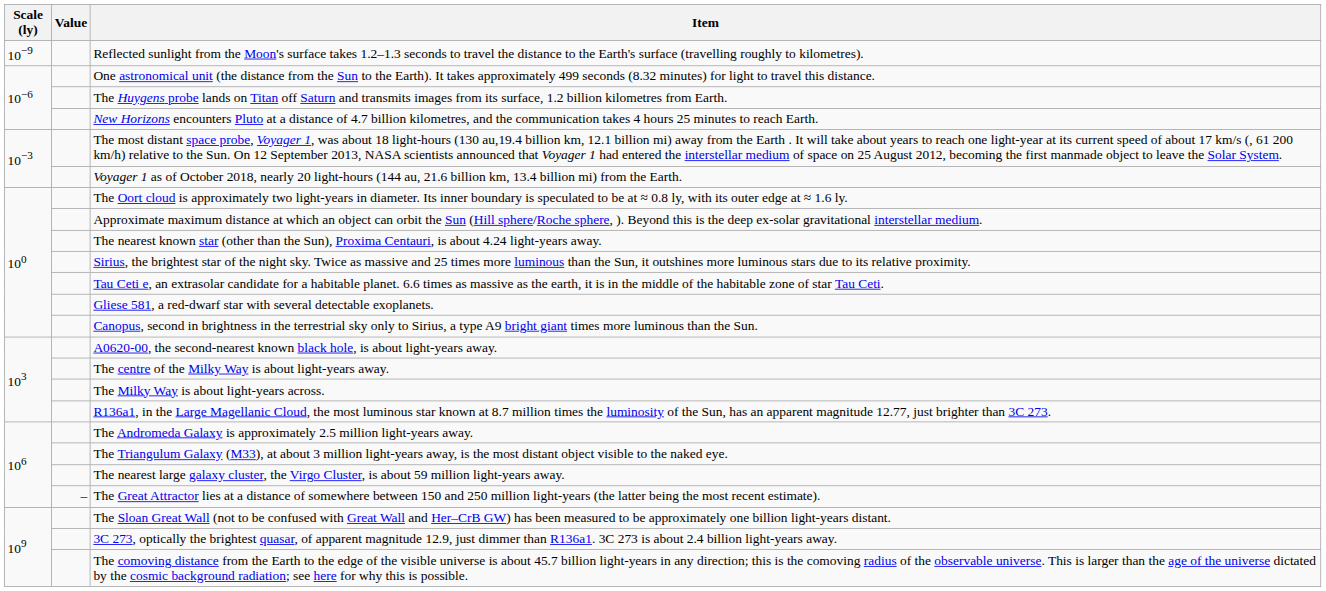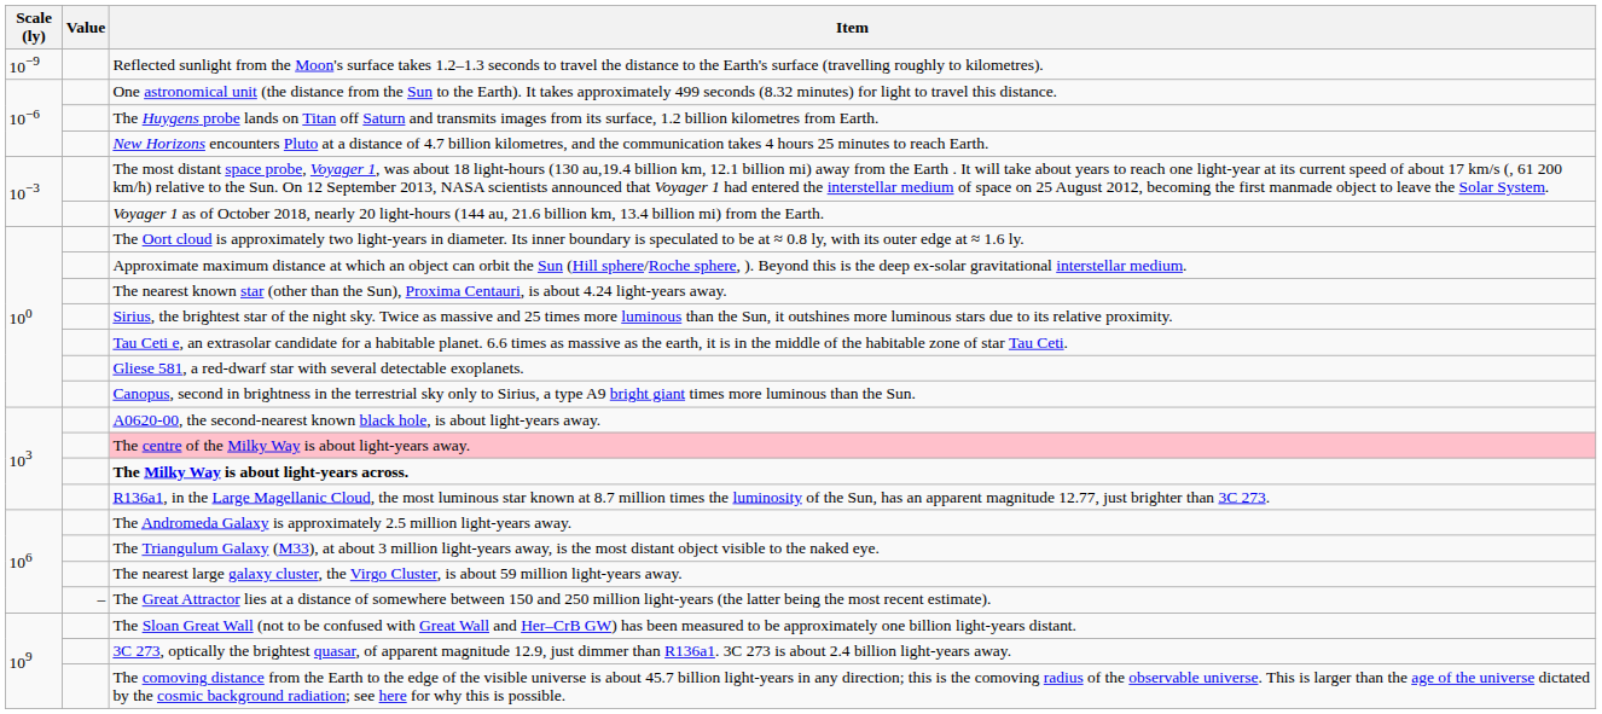The centre of the Milky Way is about light-years away. | Item: no background -> pink background
The Milky Way is about light-years across. | Item: normal -> bold
